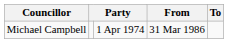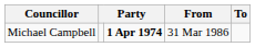Michael Campbell | column 3: normal -> bold
